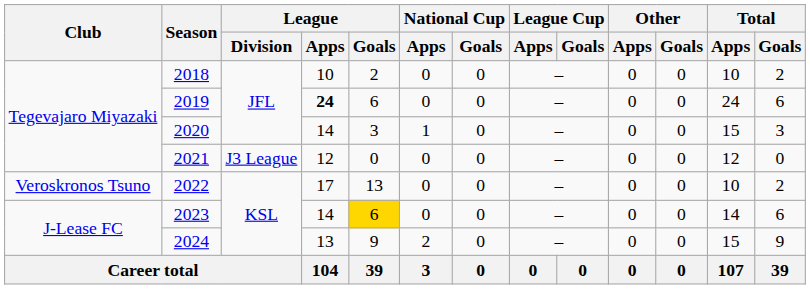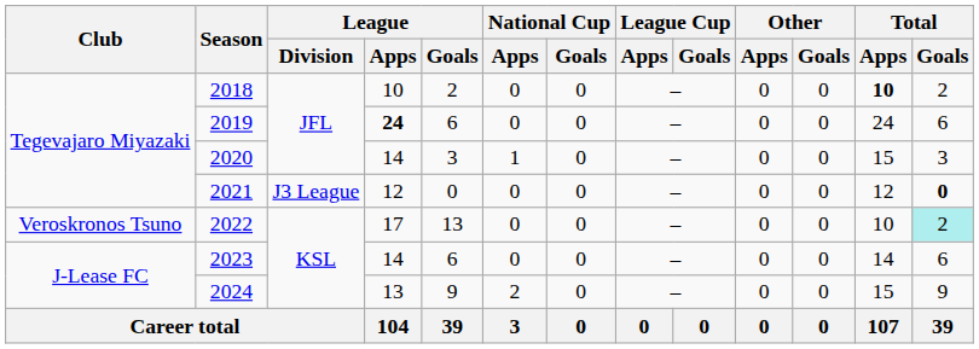2018 | Total / Apps: normal -> bold
2021 | Total / Goals: normal -> bold
2022 | Total / Goals: no background -> paleturquoise background
2023 | League / Goals: gold background -> no background
